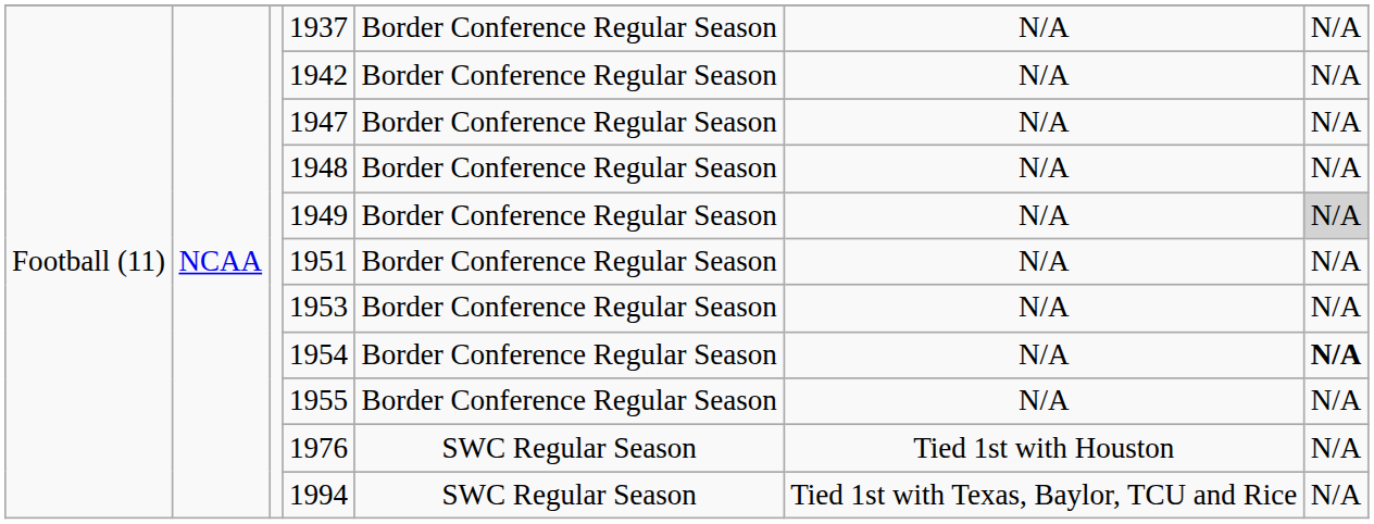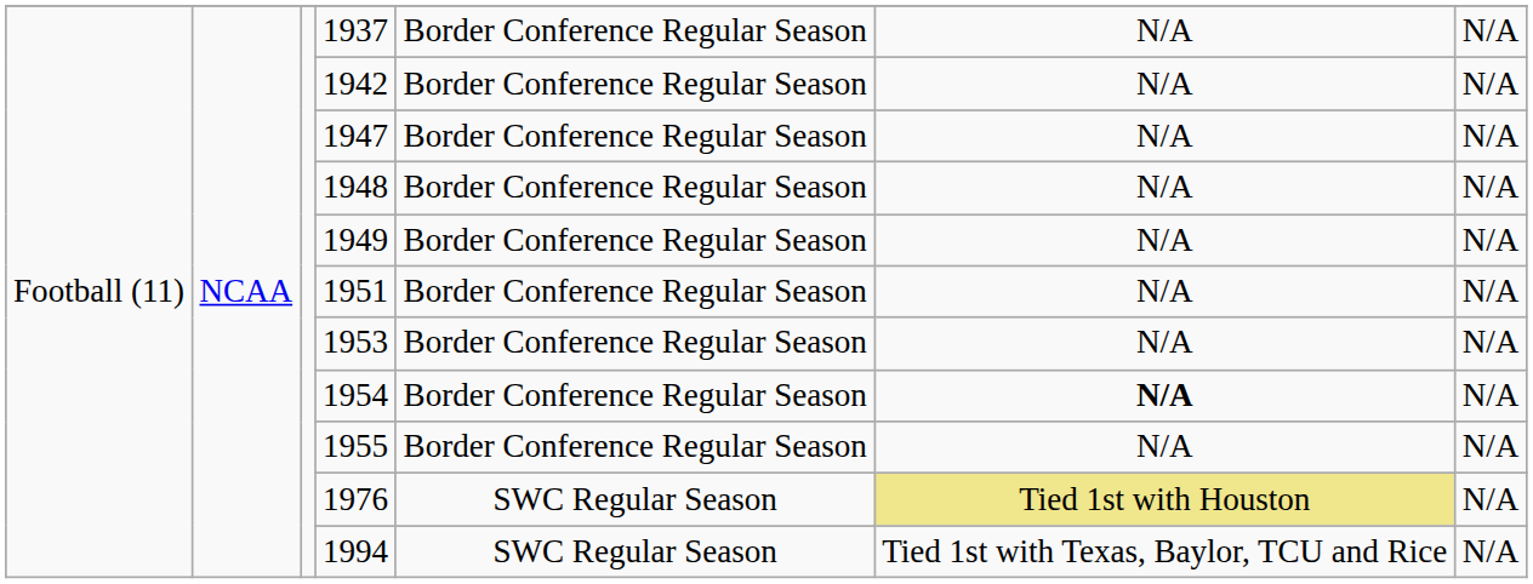1949 | column 7: lightgrey background -> no background
1954 | column 6: normal -> bold
1954 | column 7: bold -> normal
1976 | column 6: no background -> khaki background
